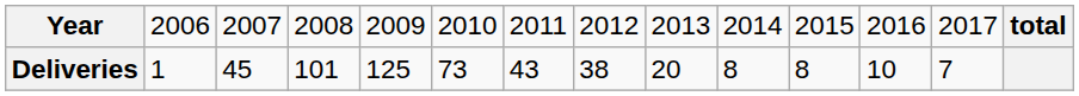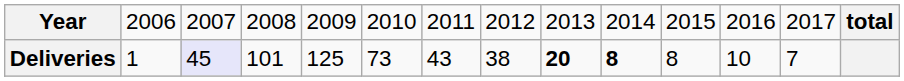Deliveries | column 3: no background -> lavender background
Deliveries | column 9: normal -> bold
Deliveries | column 10: normal -> bold
